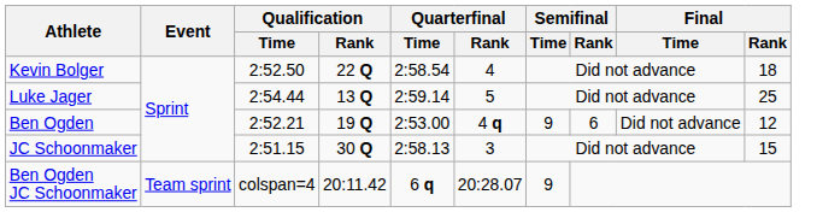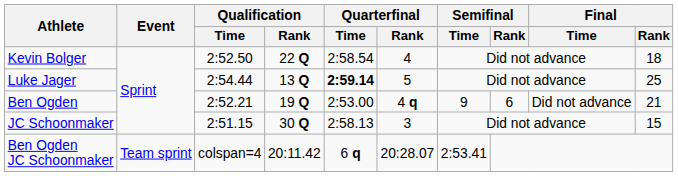Luke Jager | Quarterfinal / Time: normal -> bold
Ben Ogden | Final / Rank: 12 -> 21
Ben Ogden JC Schoonmaker | Semifinal / Time: 9 -> 2:53.41
